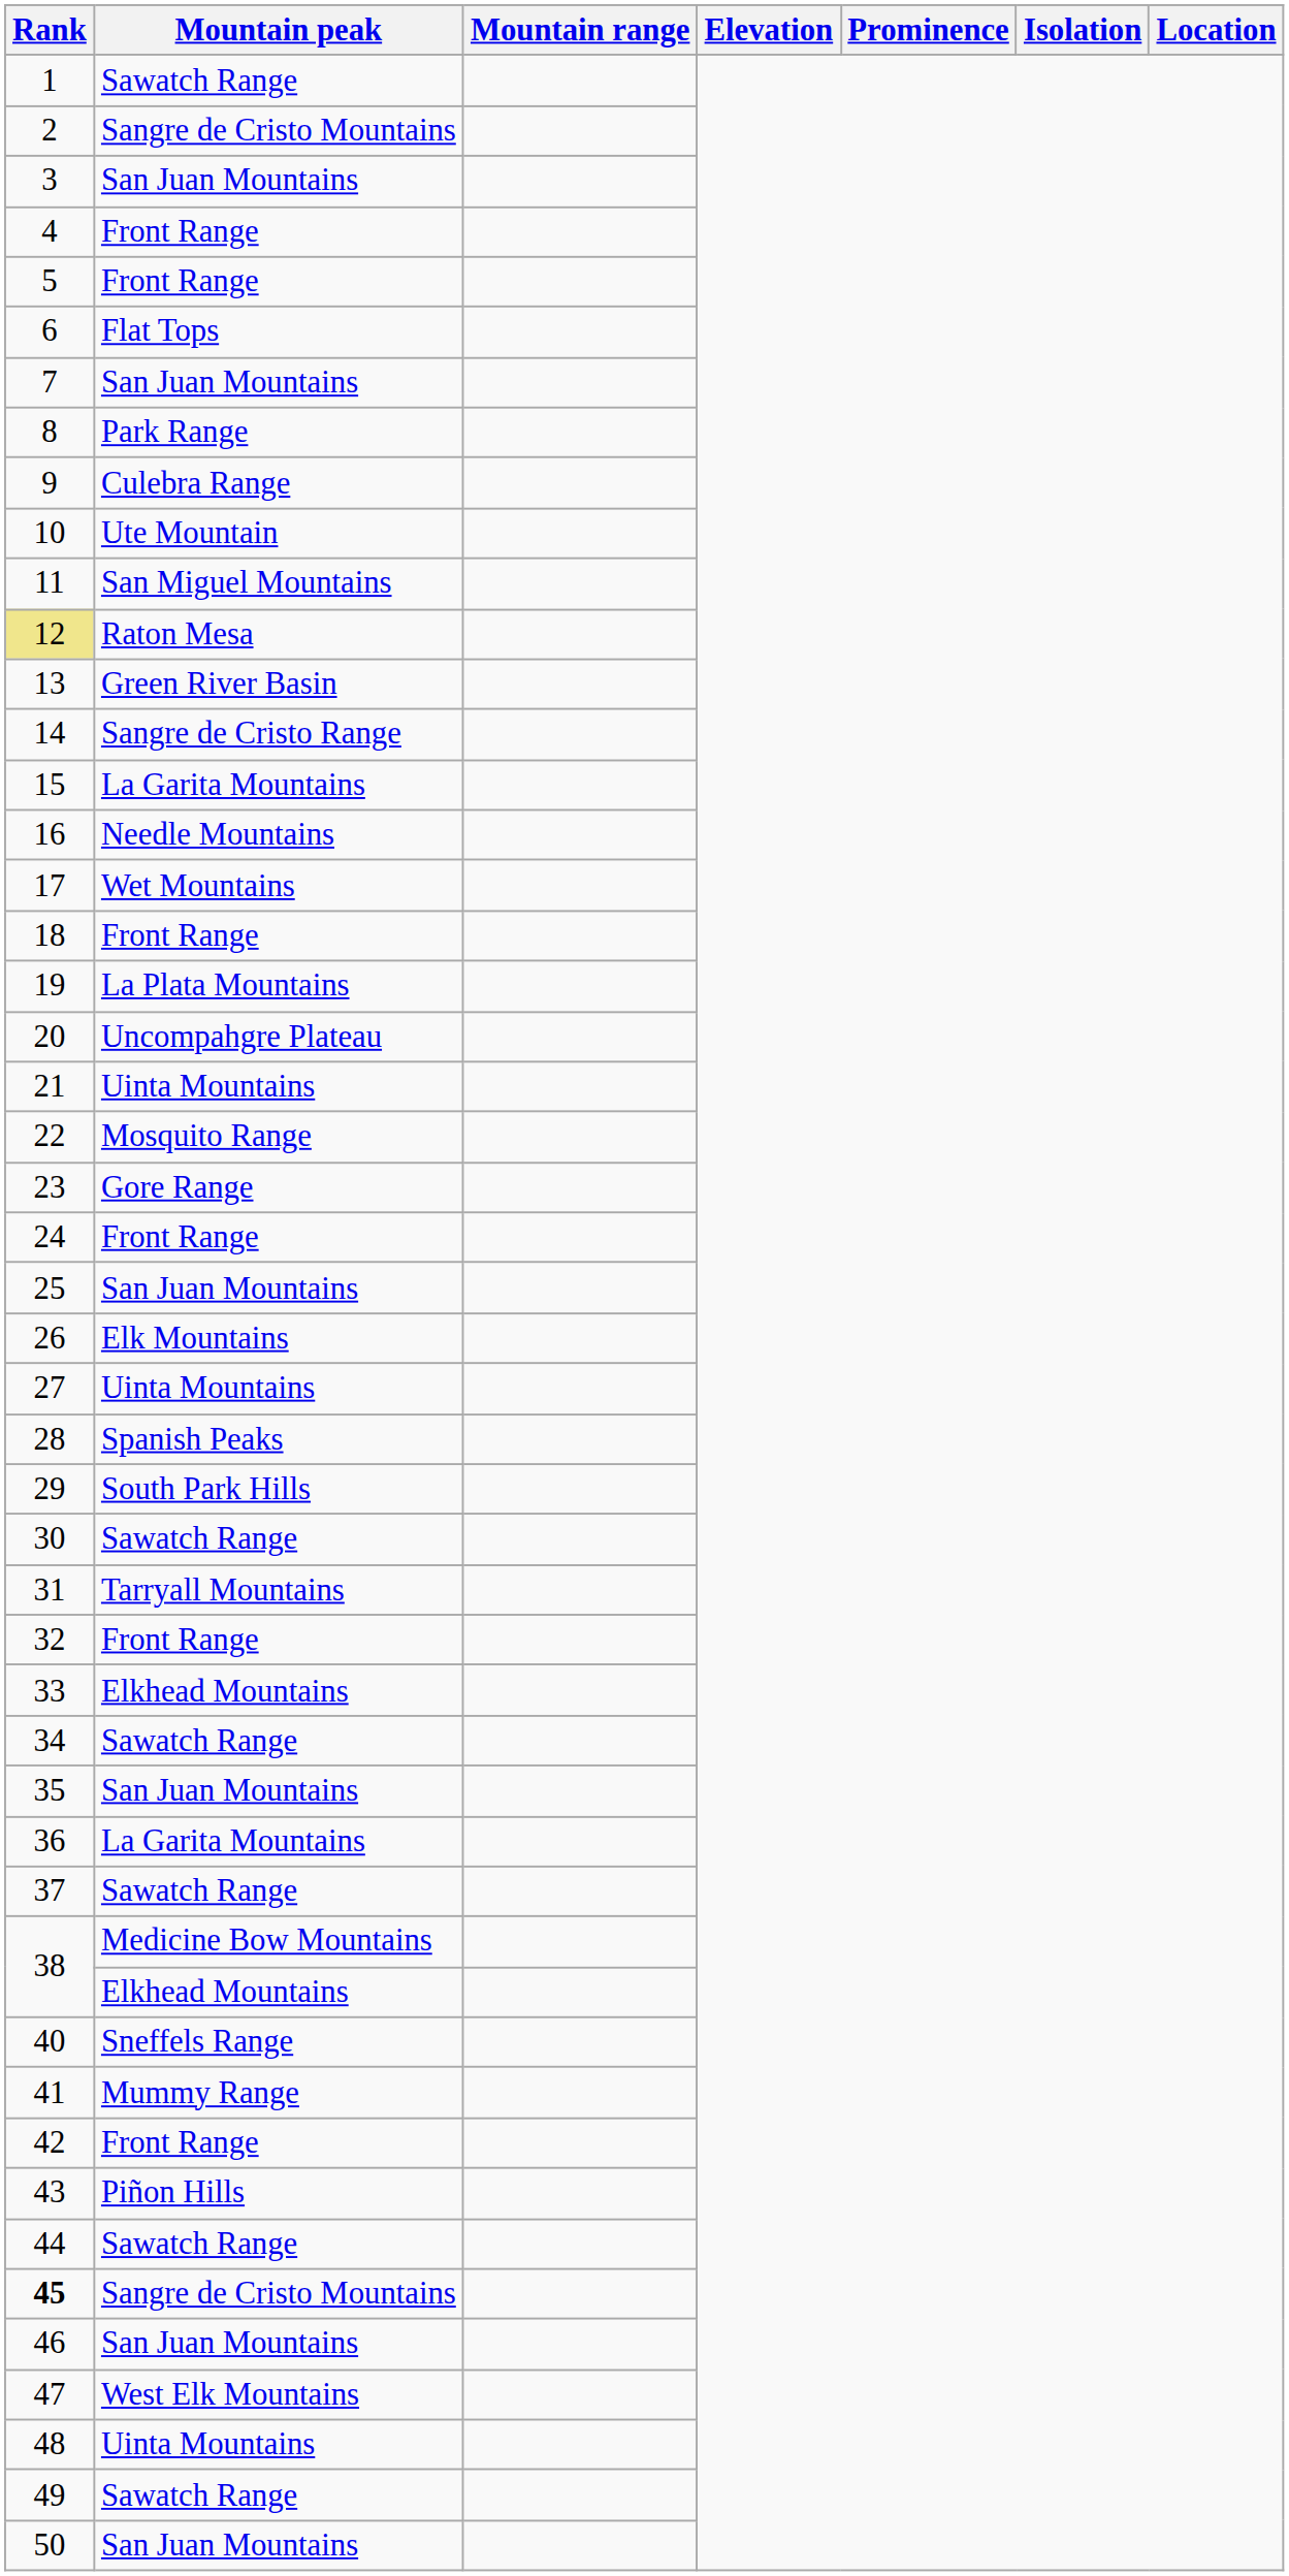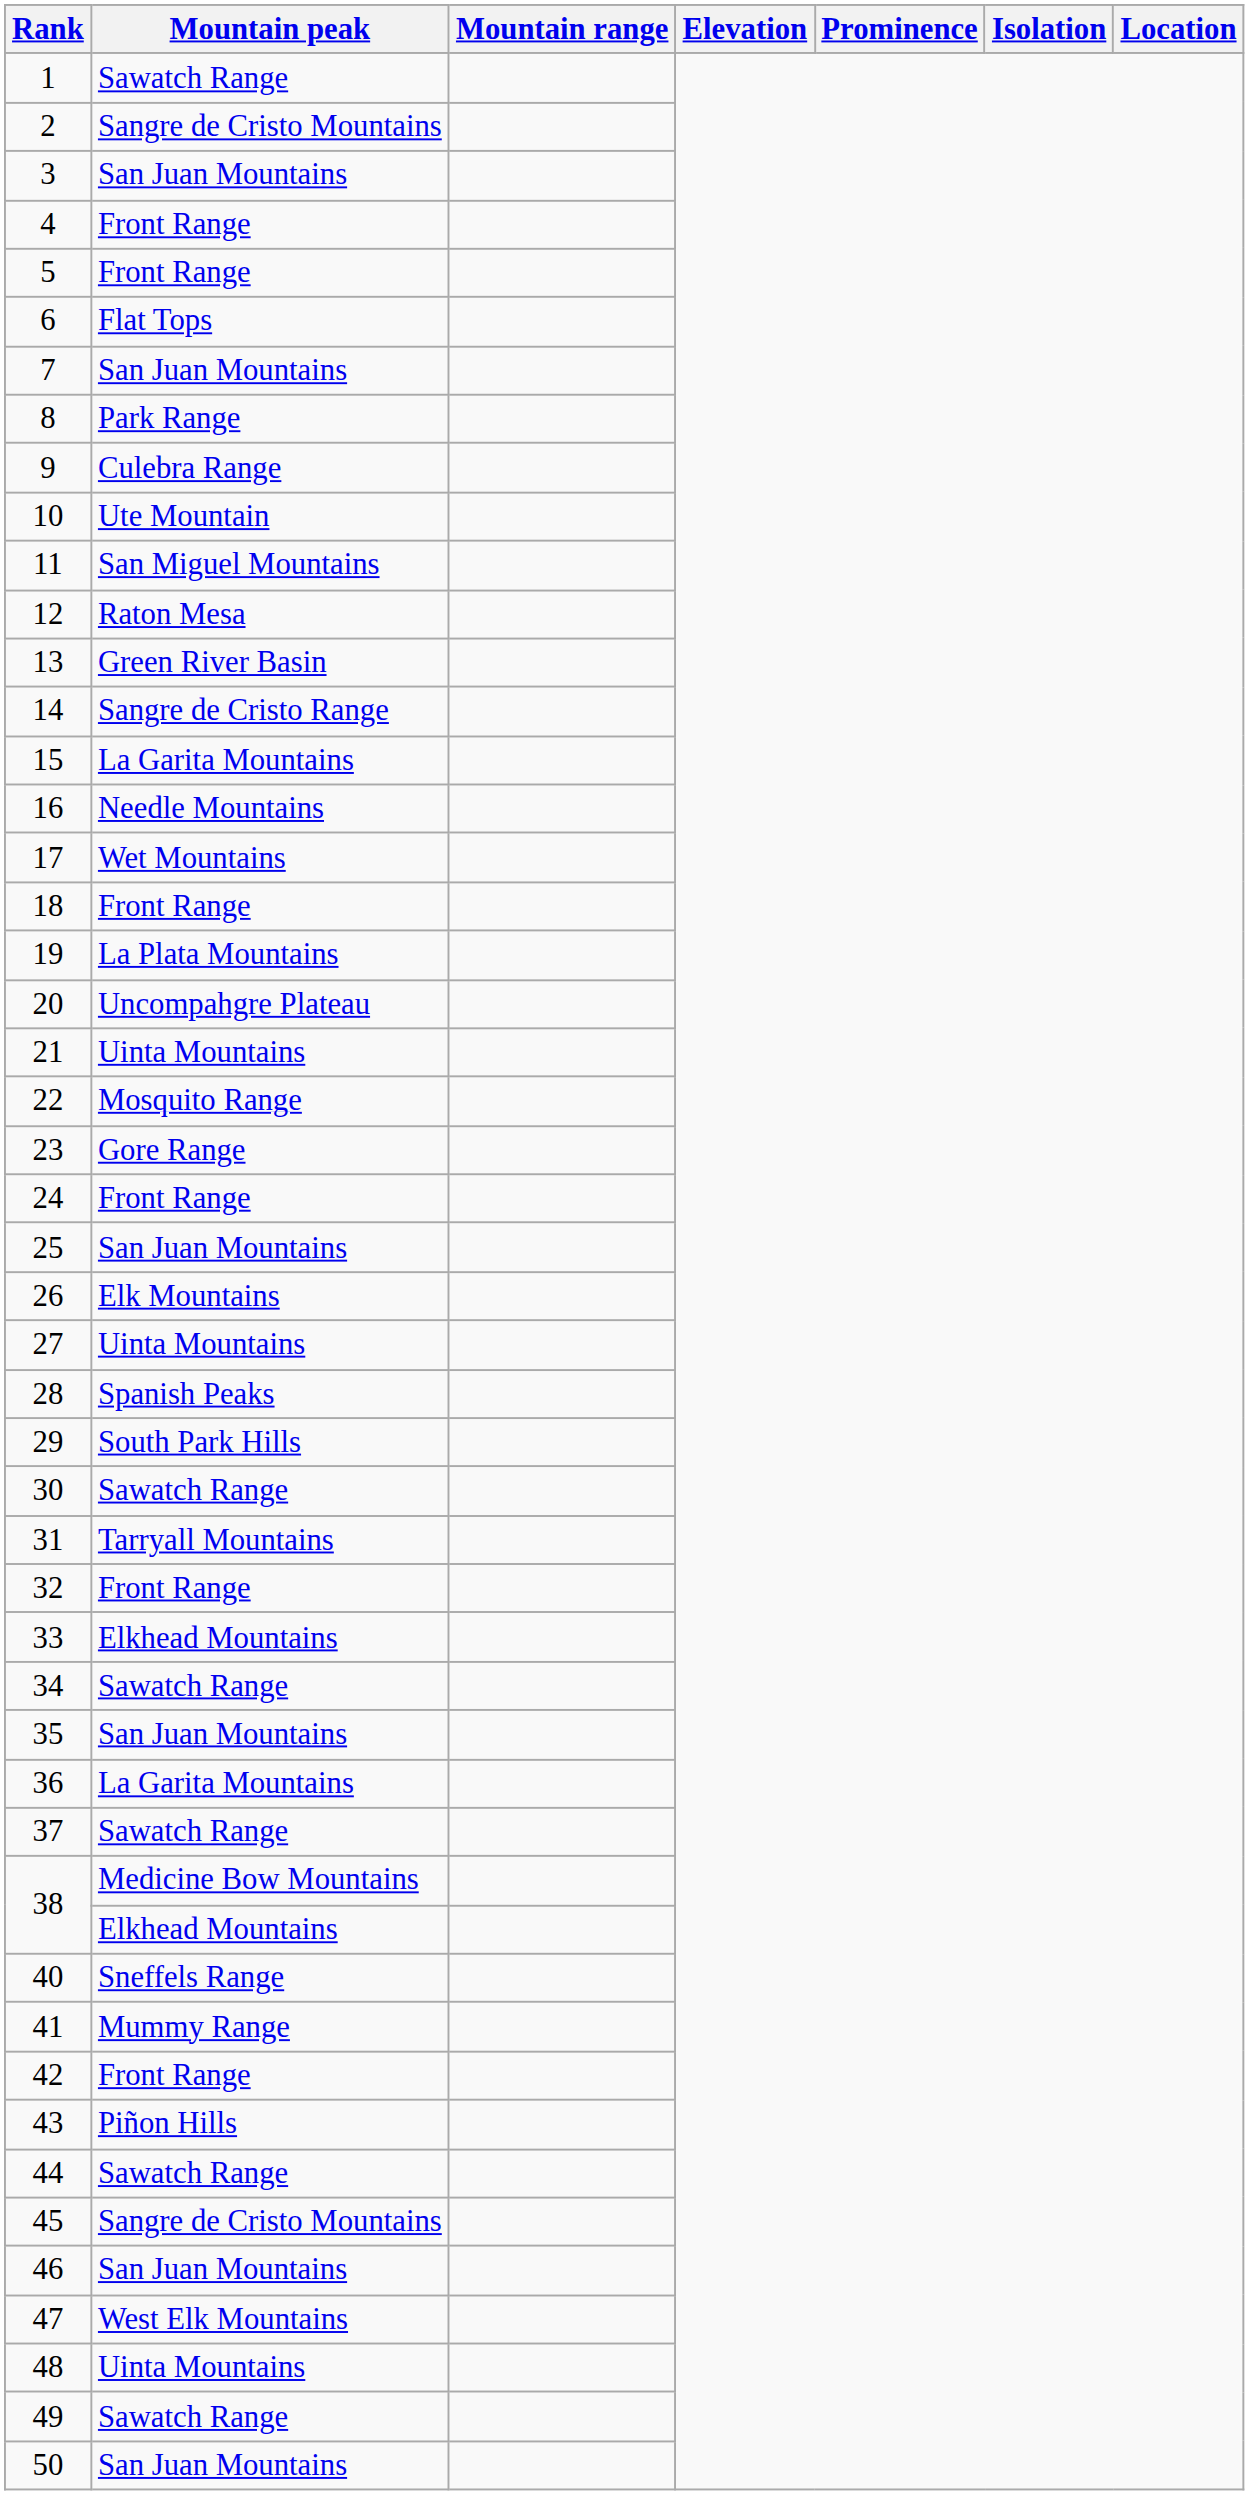12 | Rank: khaki background -> no background
45 | Rank: bold -> normal
